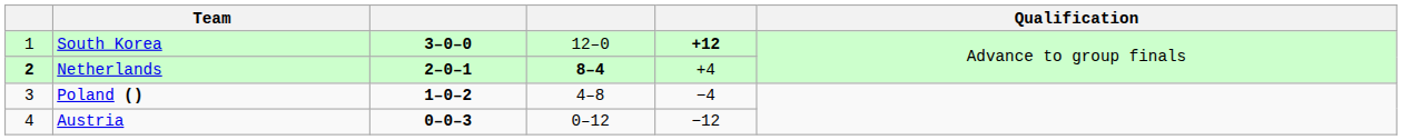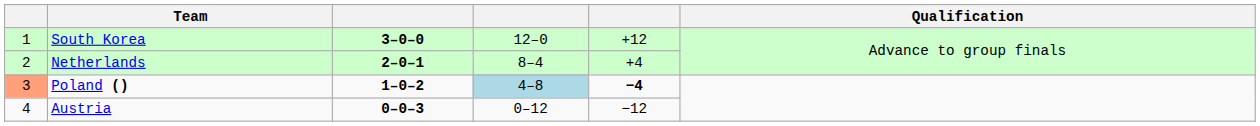South Korea | column 5: bold -> normal
Netherlands | column 1: bold -> normal
Netherlands | column 4: bold -> normal
Poland () | column 1: no background -> lightsalmon background
Poland () | column 4: no background -> lightblue background
Poland () | column 5: normal -> bold
